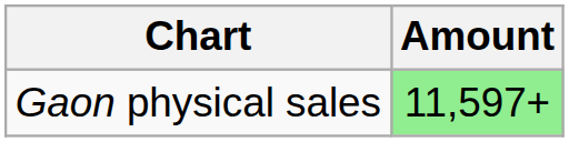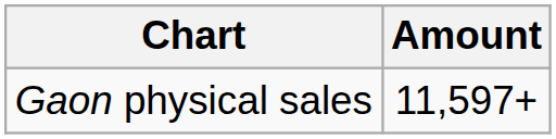Gaon physical sales | Amount: lightgreen background -> no background
